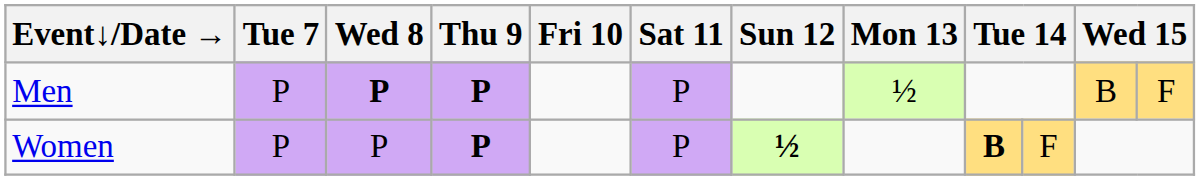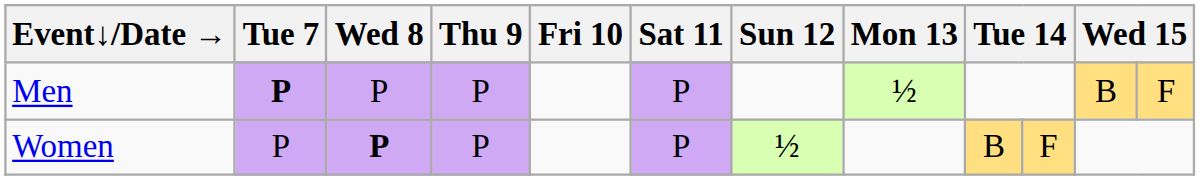Men | Tue 7: normal -> bold
Men | Wed 8: bold -> normal
Men | Thu 9: bold -> normal
Women | Wed 8: normal -> bold
Women | Thu 9: bold -> normal
Women | Sun 12: bold -> normal
Women | column 9: bold -> normal
